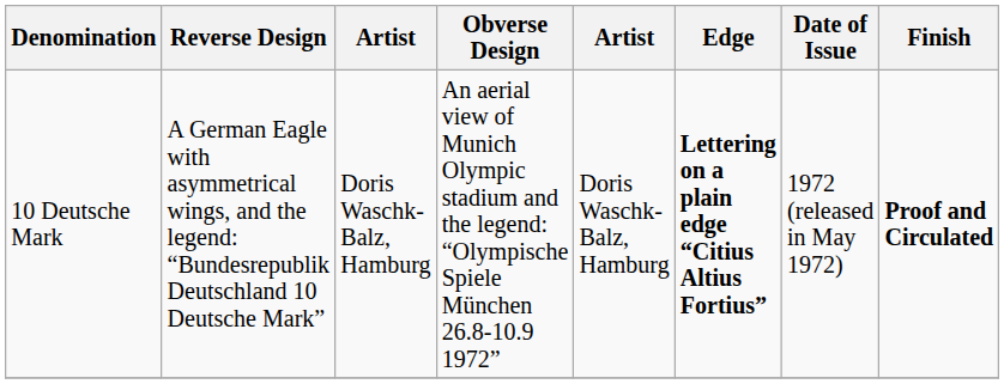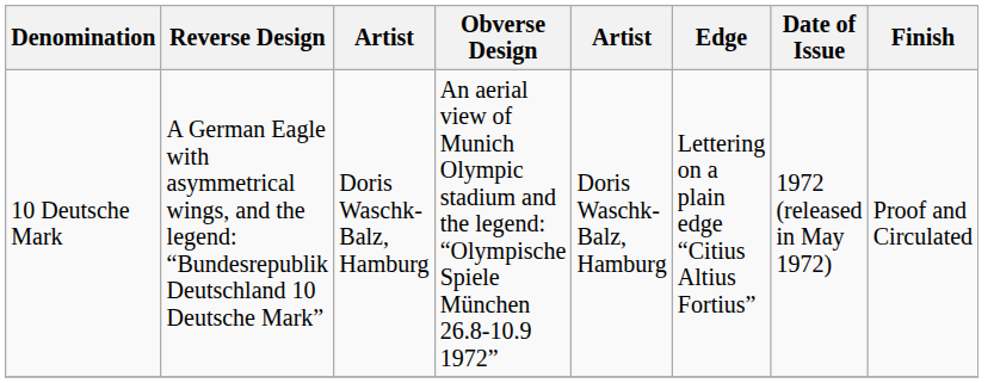10 Deutsche Mark | Edge: bold -> normal
10 Deutsche Mark | Finish: bold -> normal
